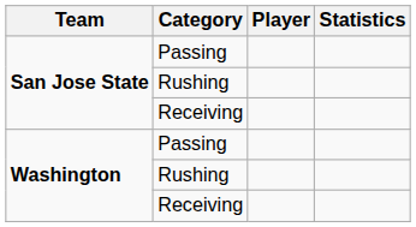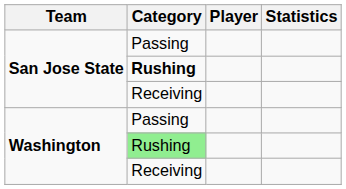San Jose State / Rushing | Category: normal -> bold
Washington / Rushing | Category: no background -> lightgreen background
